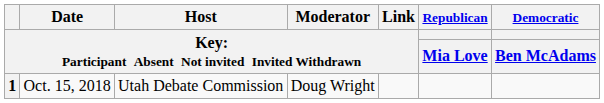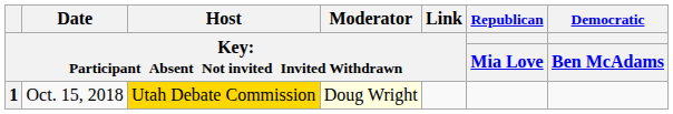1 | column 3: no background -> gold background
1 | column 4: no background -> lightyellow background
